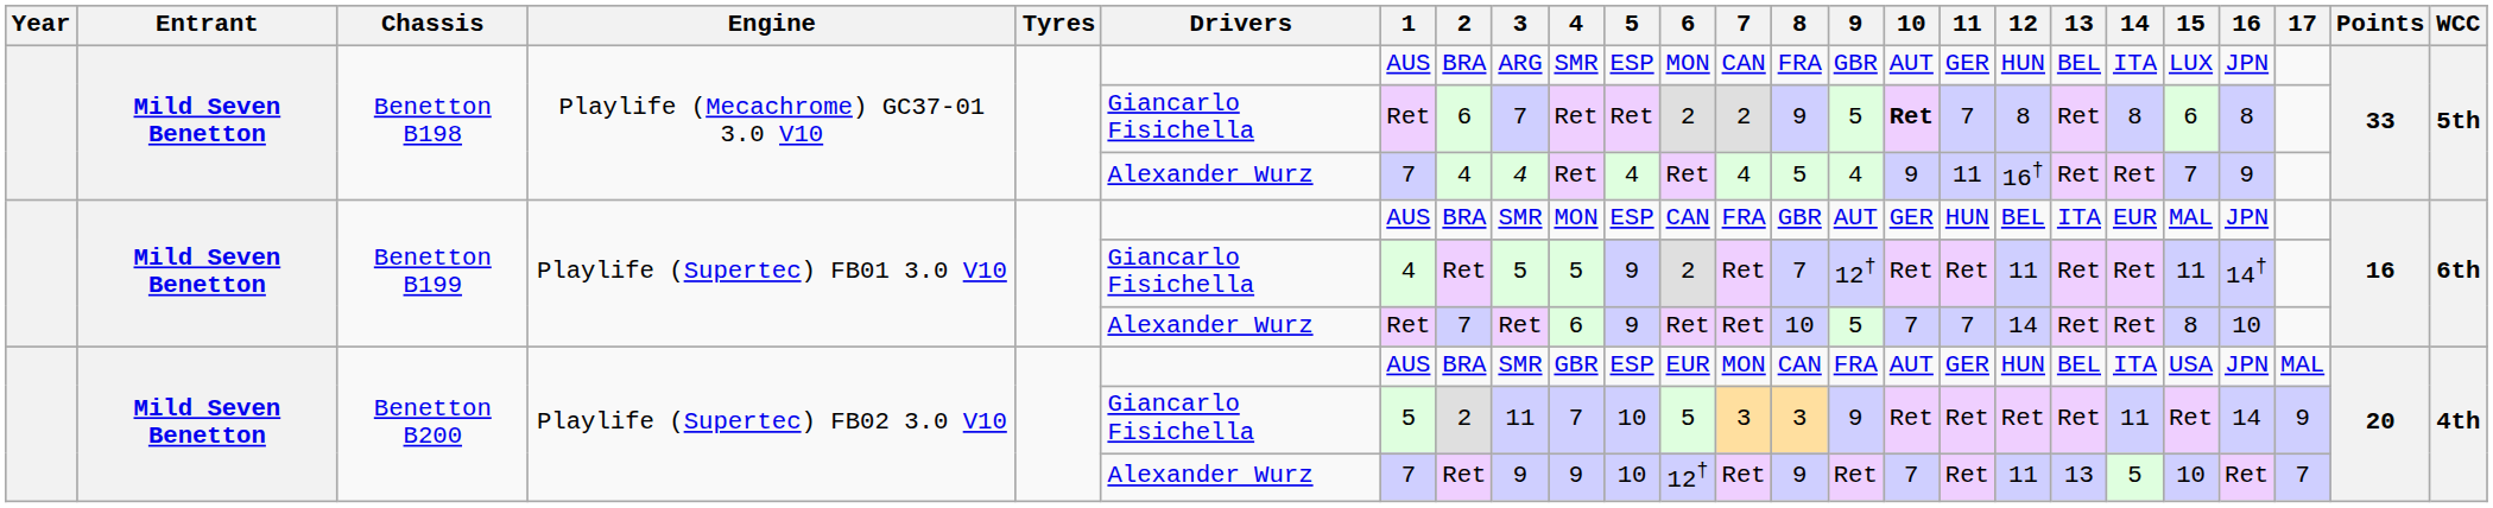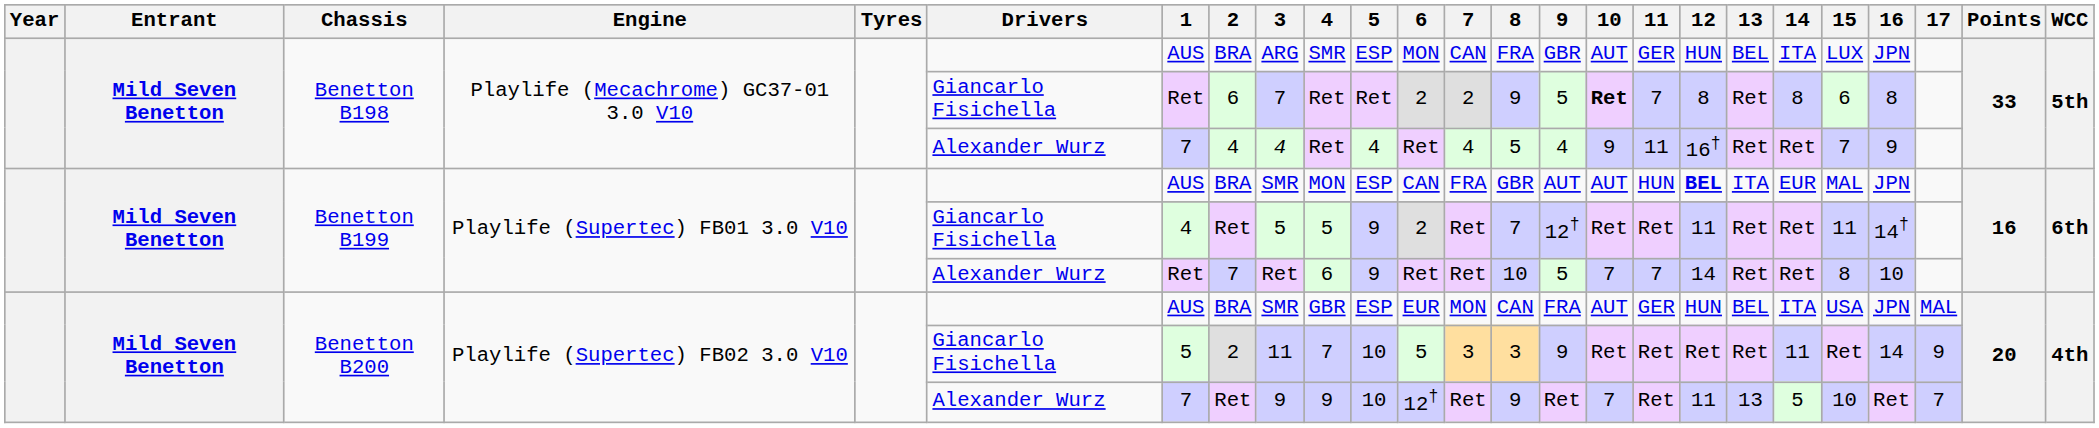row 5 | 10: GER -> AUT
row 5 | 12: normal -> bold
